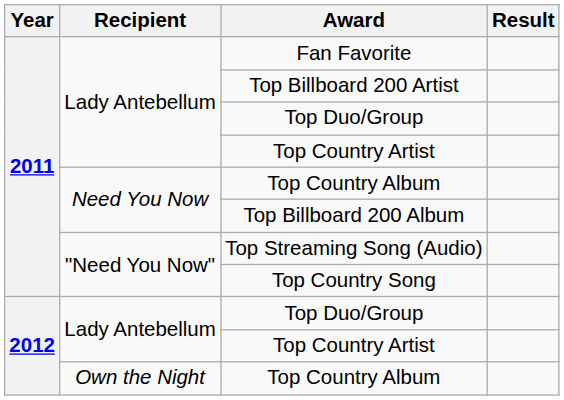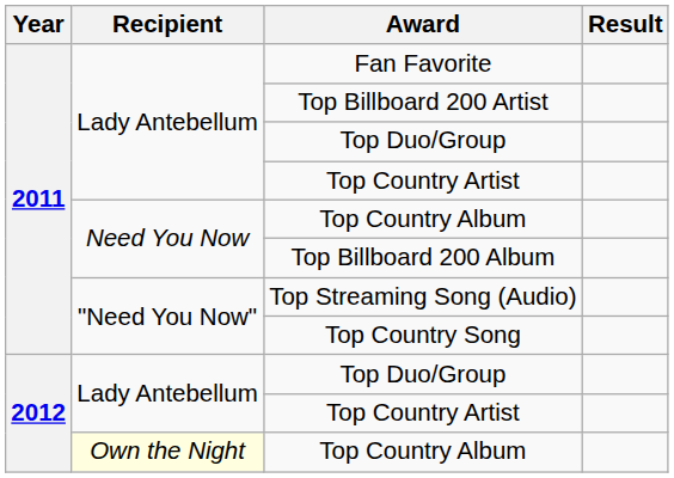2012 / Top Country Album | Recipient: no background -> lightyellow background
